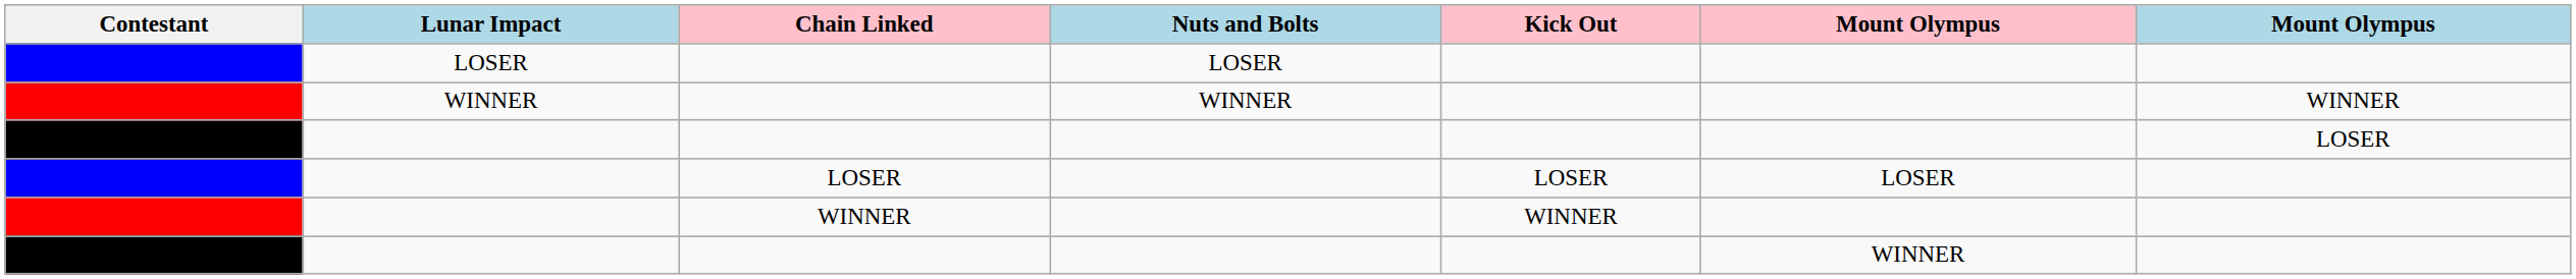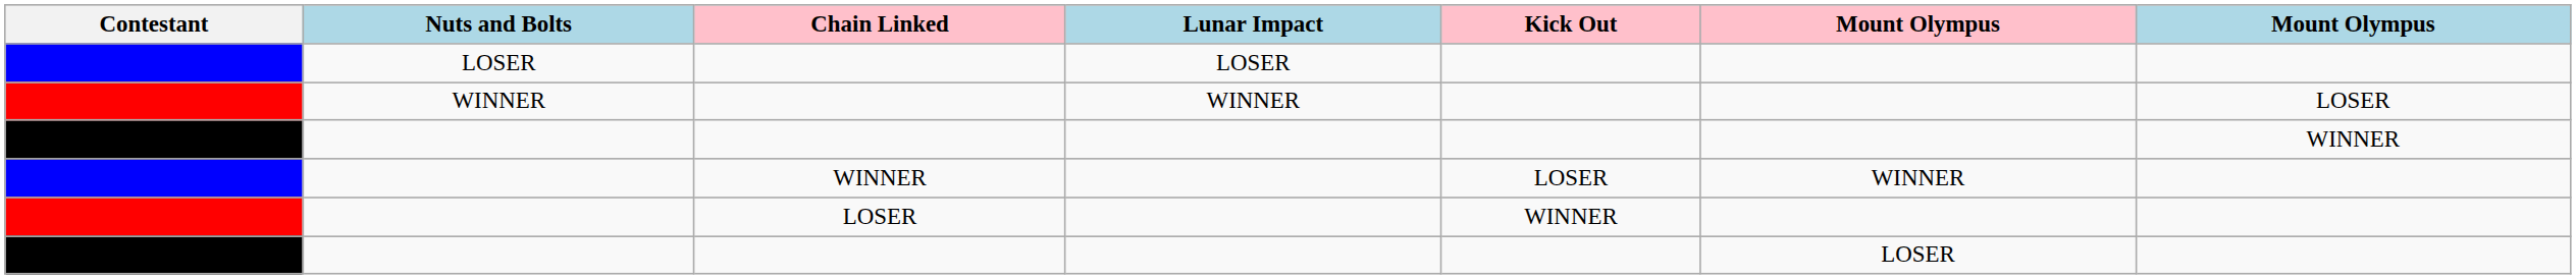columns swapped: Nuts and Bolts <-> Lunar Impact
row 3 | column 7: WINNER -> LOSER
row 4 | column 7: LOSER -> WINNER
row 5 | Chain Linked: LOSER -> WINNER
row 5 | column 6: LOSER -> WINNER
row 6 | Chain Linked: WINNER -> LOSER
row 7 | column 6: WINNER -> LOSER
